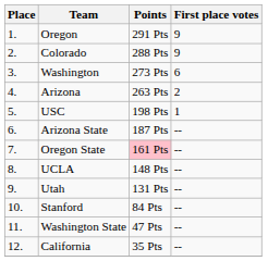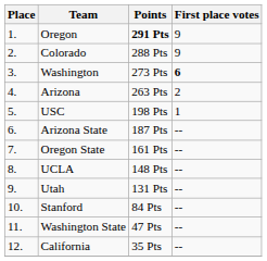Oregon | Points: normal -> bold
Washington | First place votes: normal -> bold
Oregon State | Points: pink background -> no background
